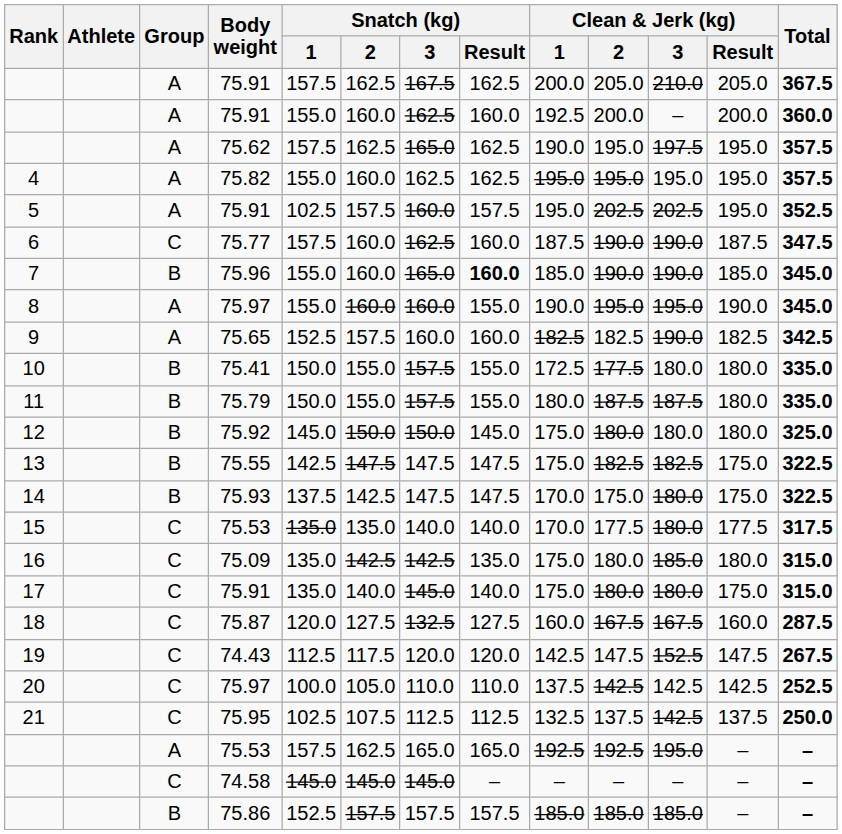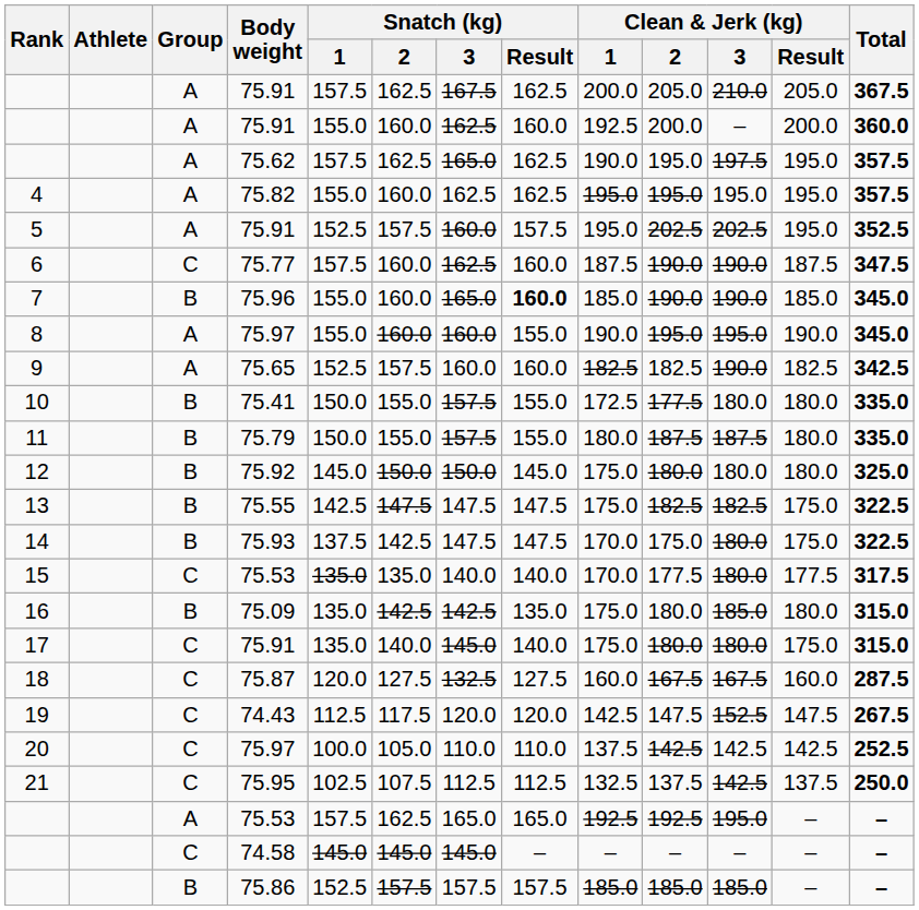5 | Snatch (kg) / 1: 102.5 -> 152.5
16 | Group: C -> B
